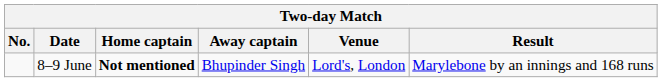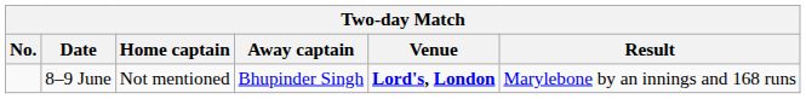8–9 June | Home captain: bold -> normal
8–9 June | Venue: normal -> bold
